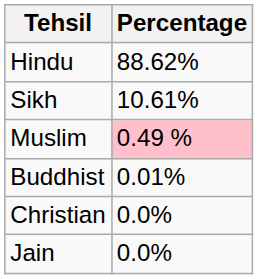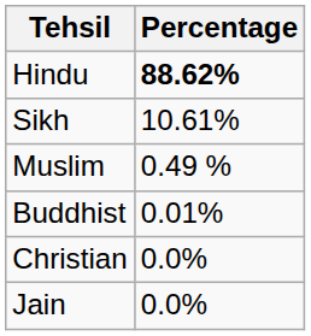Hindu | Percentage: normal -> bold
Muslim | Percentage: pink background -> no background
